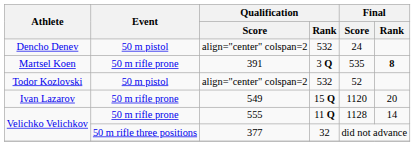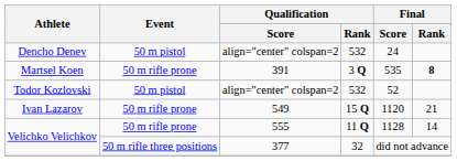Ivan Lazarov | Final / Rank: 20 -> 21
